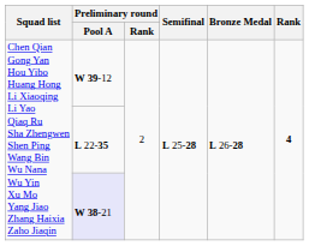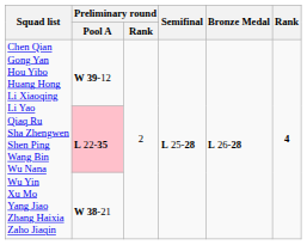L 22-35 | Preliminary round / Pool A: no background -> pink background
W 38-21 | Preliminary round / Pool A: lavender background -> no background
